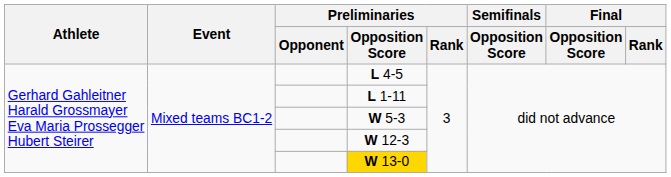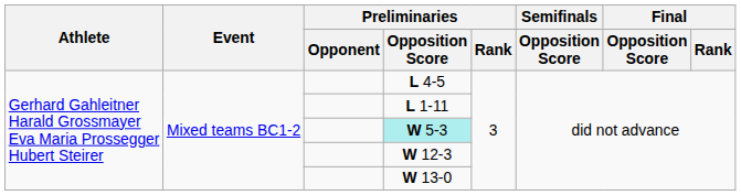W 5-3 | Preliminaries / Opposition Score: no background -> paleturquoise background
W 13-0 | Preliminaries / Opposition Score: gold background -> no background
